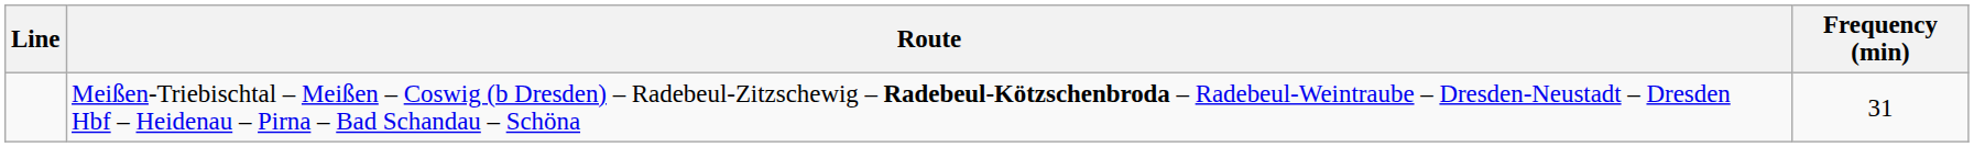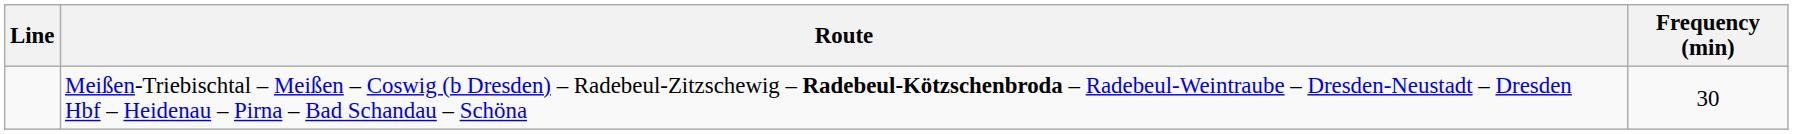row 2 | Frequency (min): 31 -> 30
